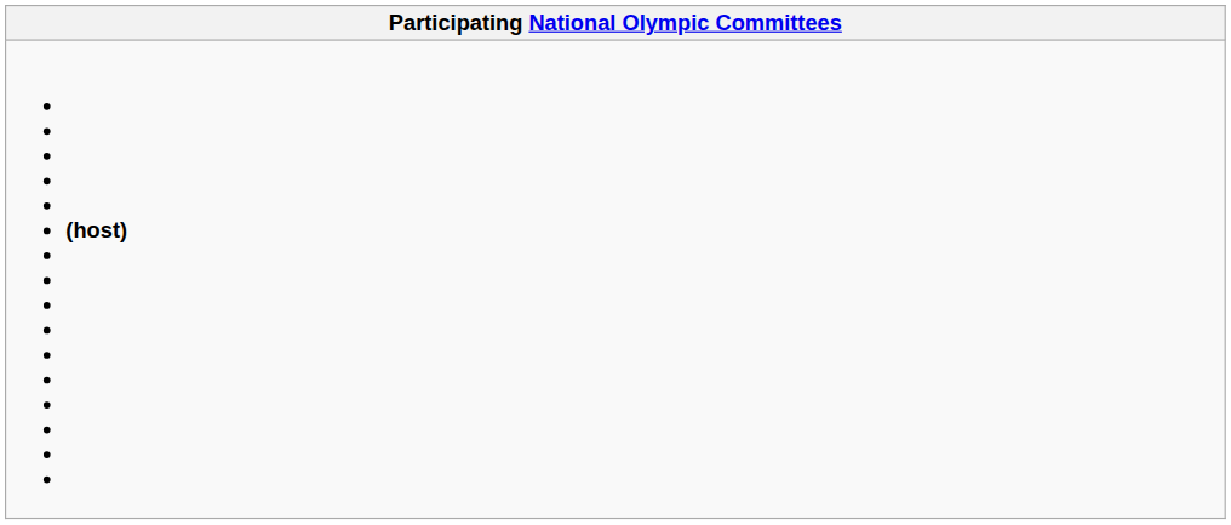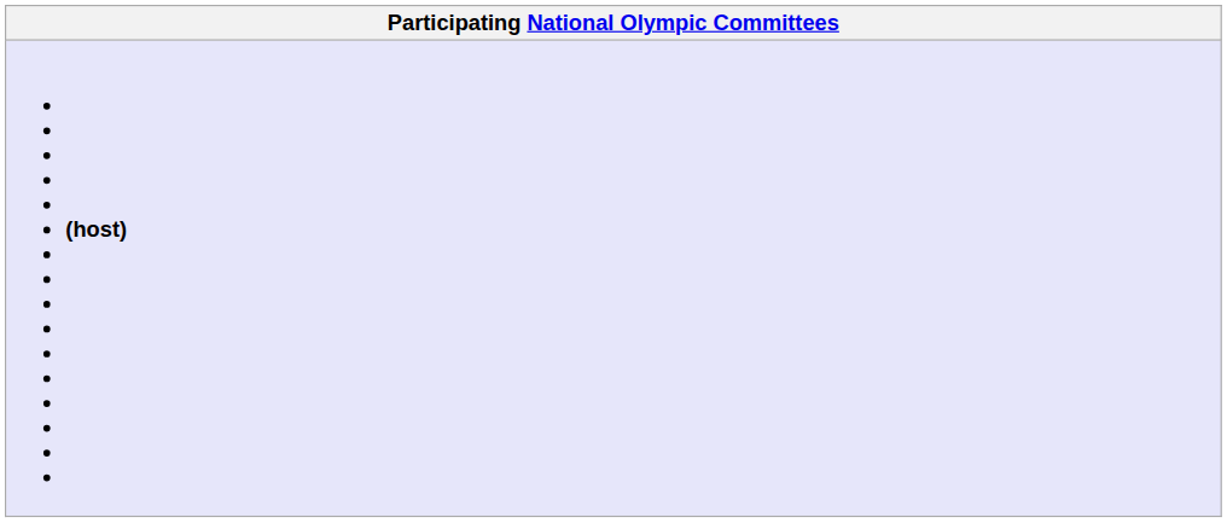row 2 | column 1: no background -> lavender background
